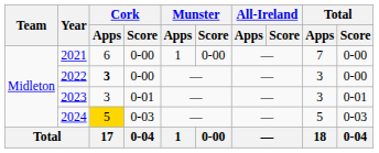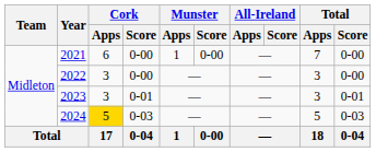2022 | Cork / Apps: bold -> normal
